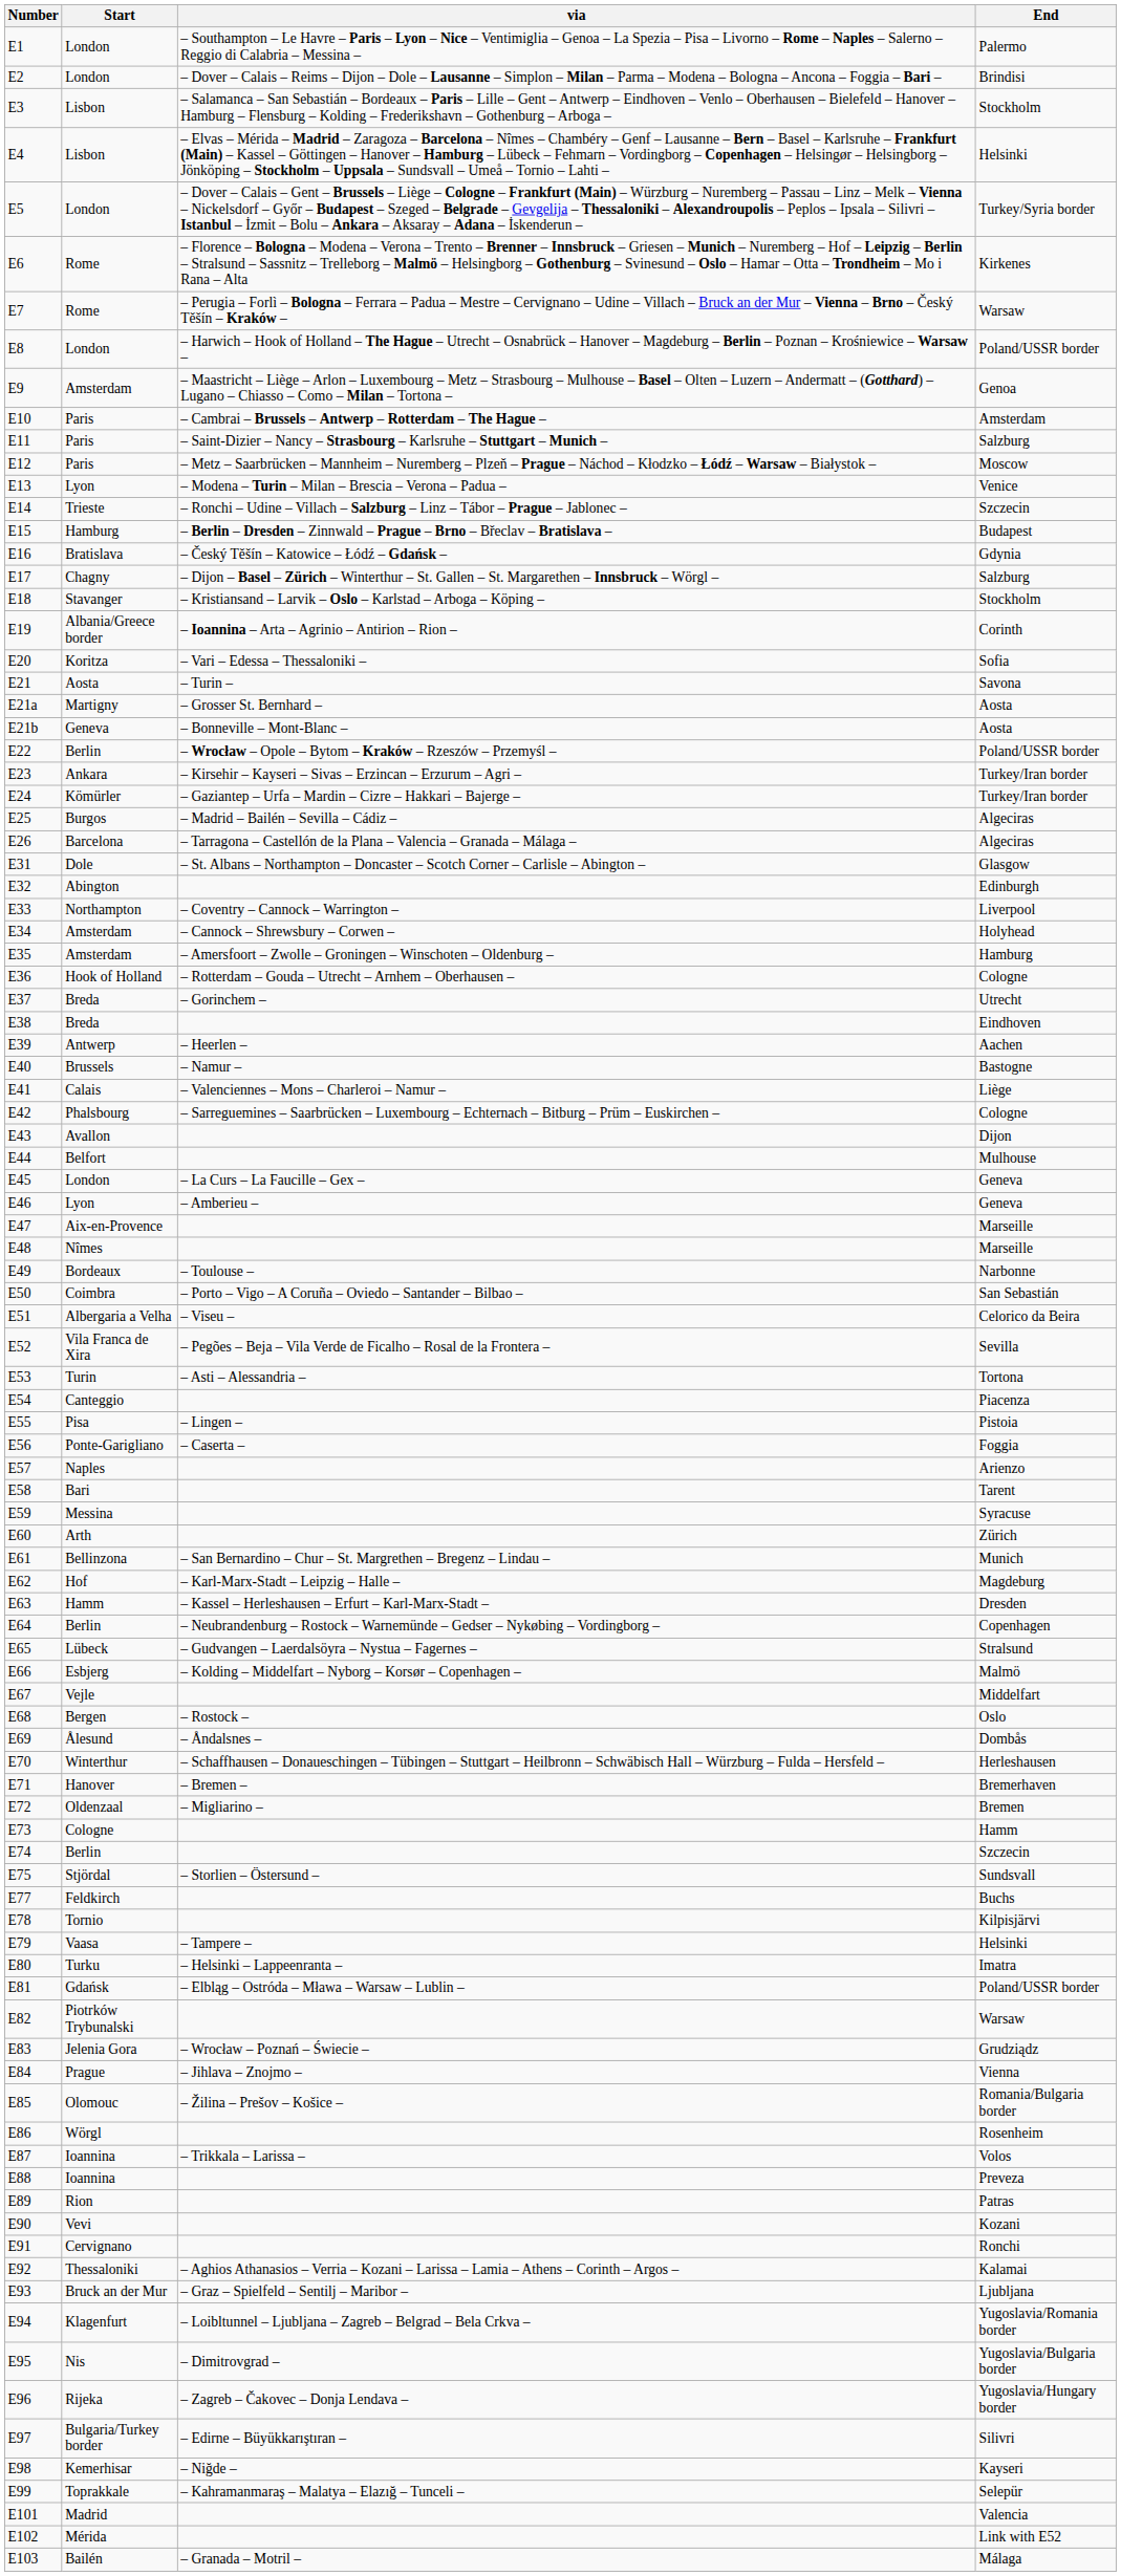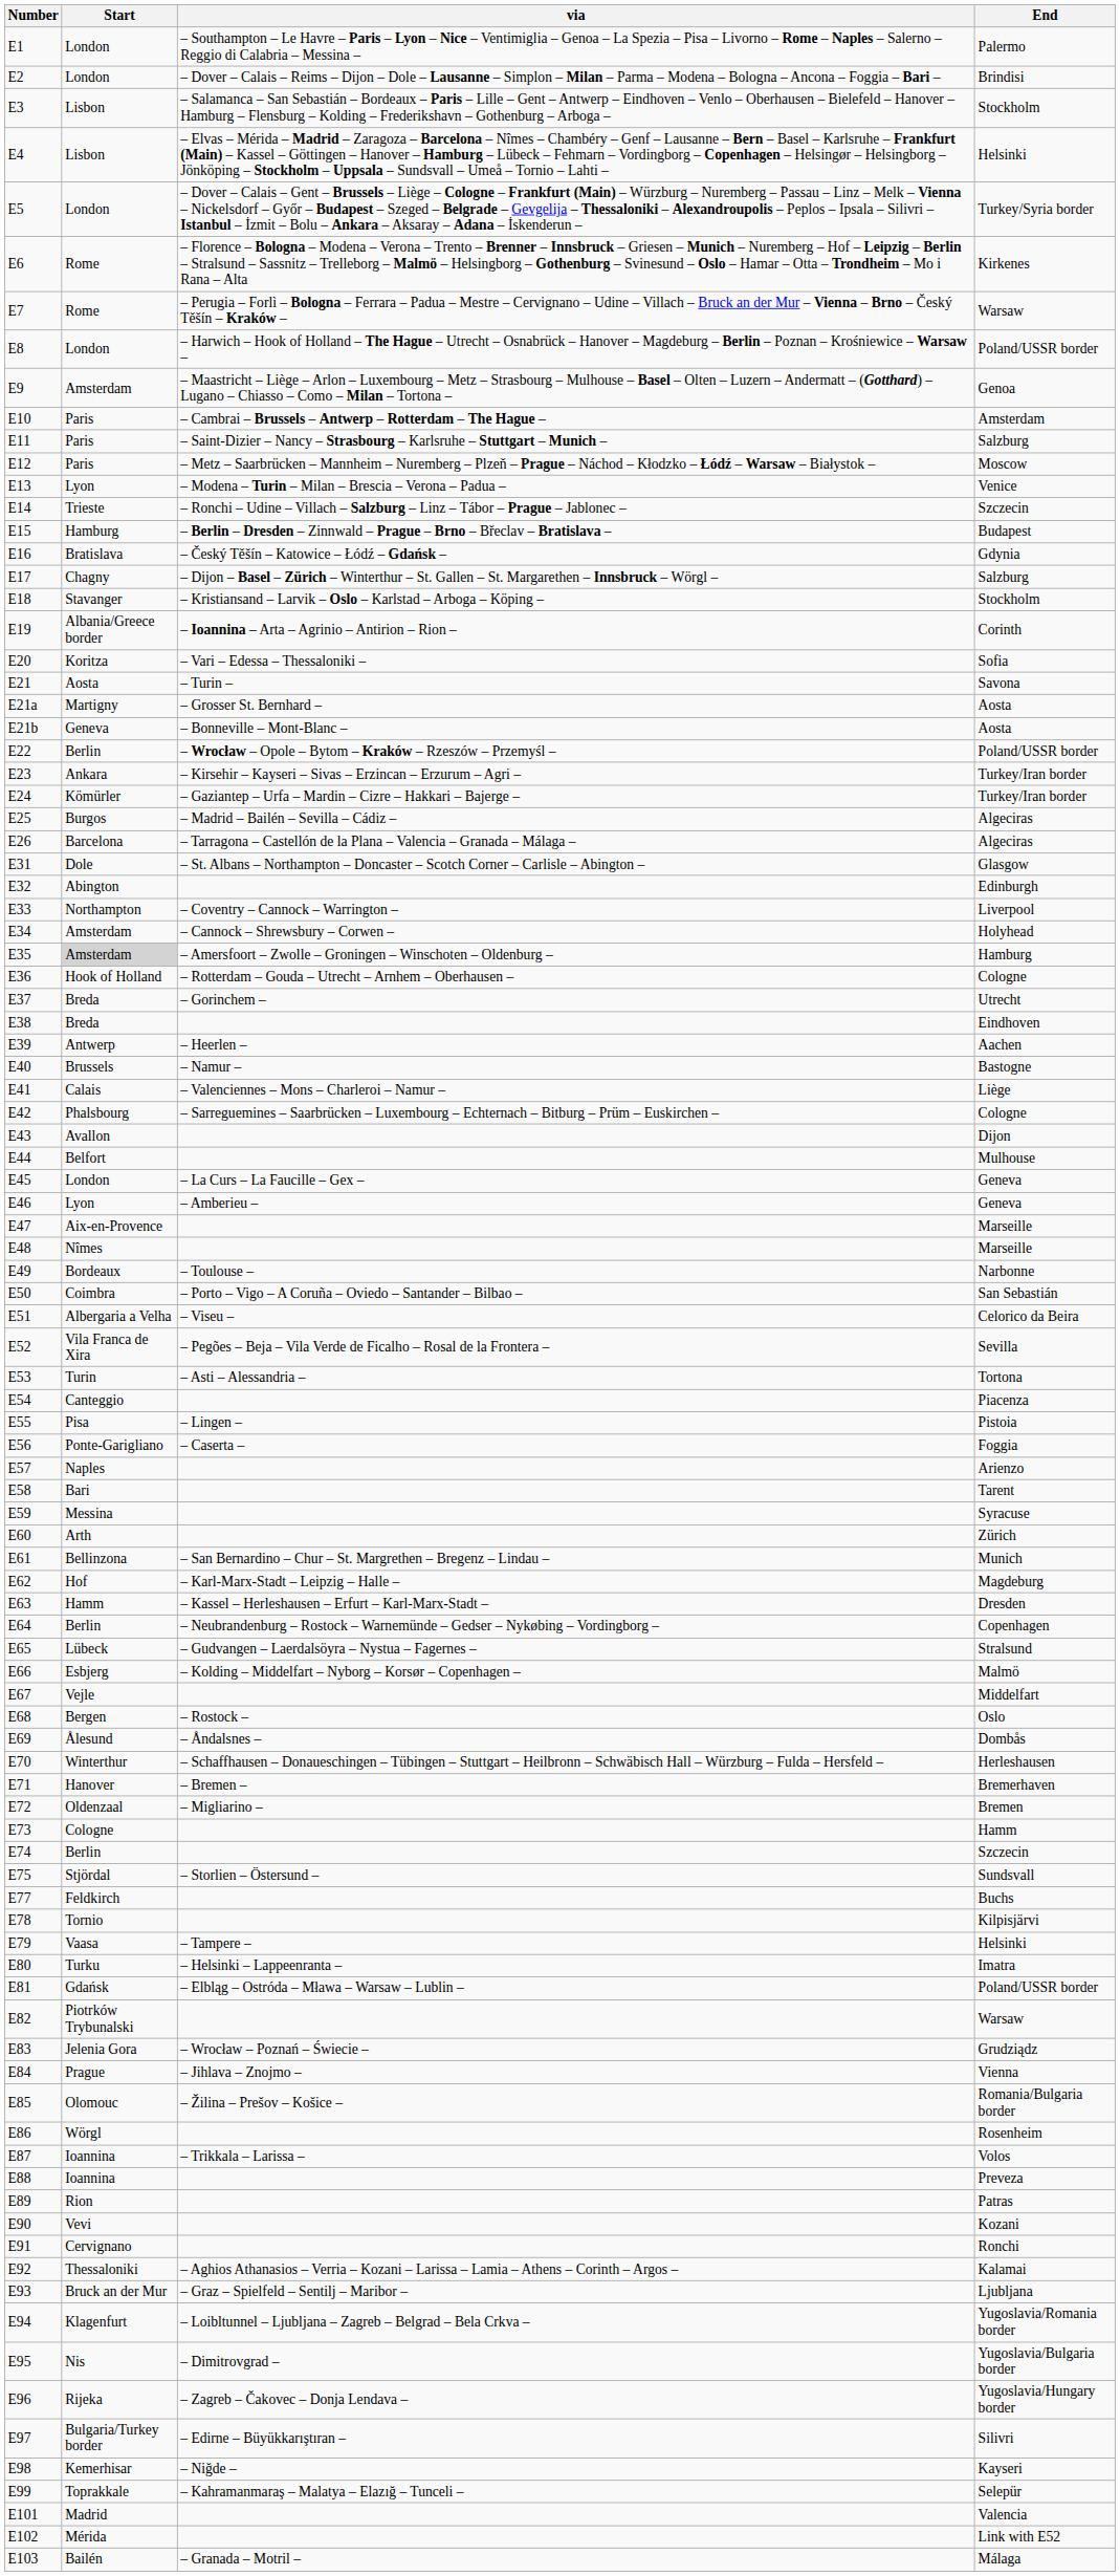E35 | Start: no background -> lightgrey background
